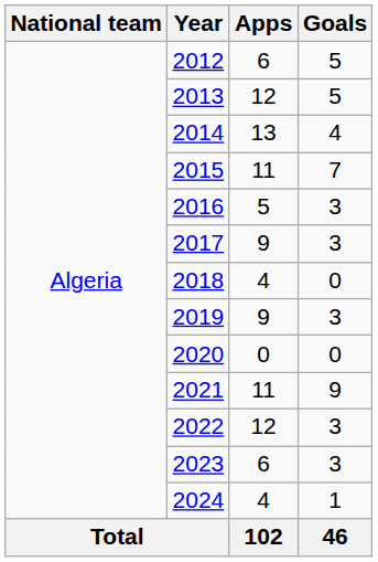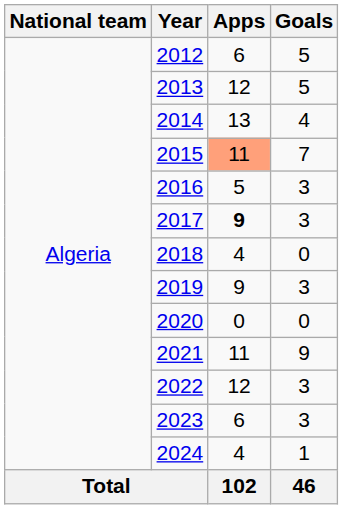2015 | Apps: no background -> lightsalmon background
2017 | Apps: normal -> bold
